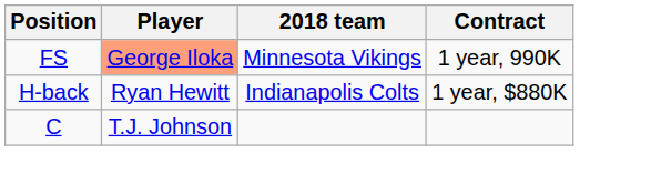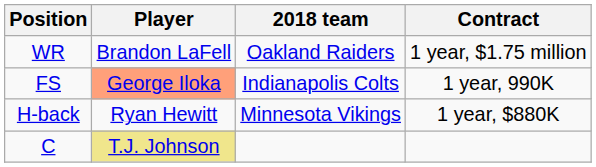+ row: WR | Brandon LaFell | Oakland Raiders | 1 year, $1.75 million
FS | 2018 team: Minnesota Vikings -> Indianapolis Colts
H-back | 2018 team: Indianapolis Colts -> Minnesota Vikings
C | Player: no background -> khaki background
